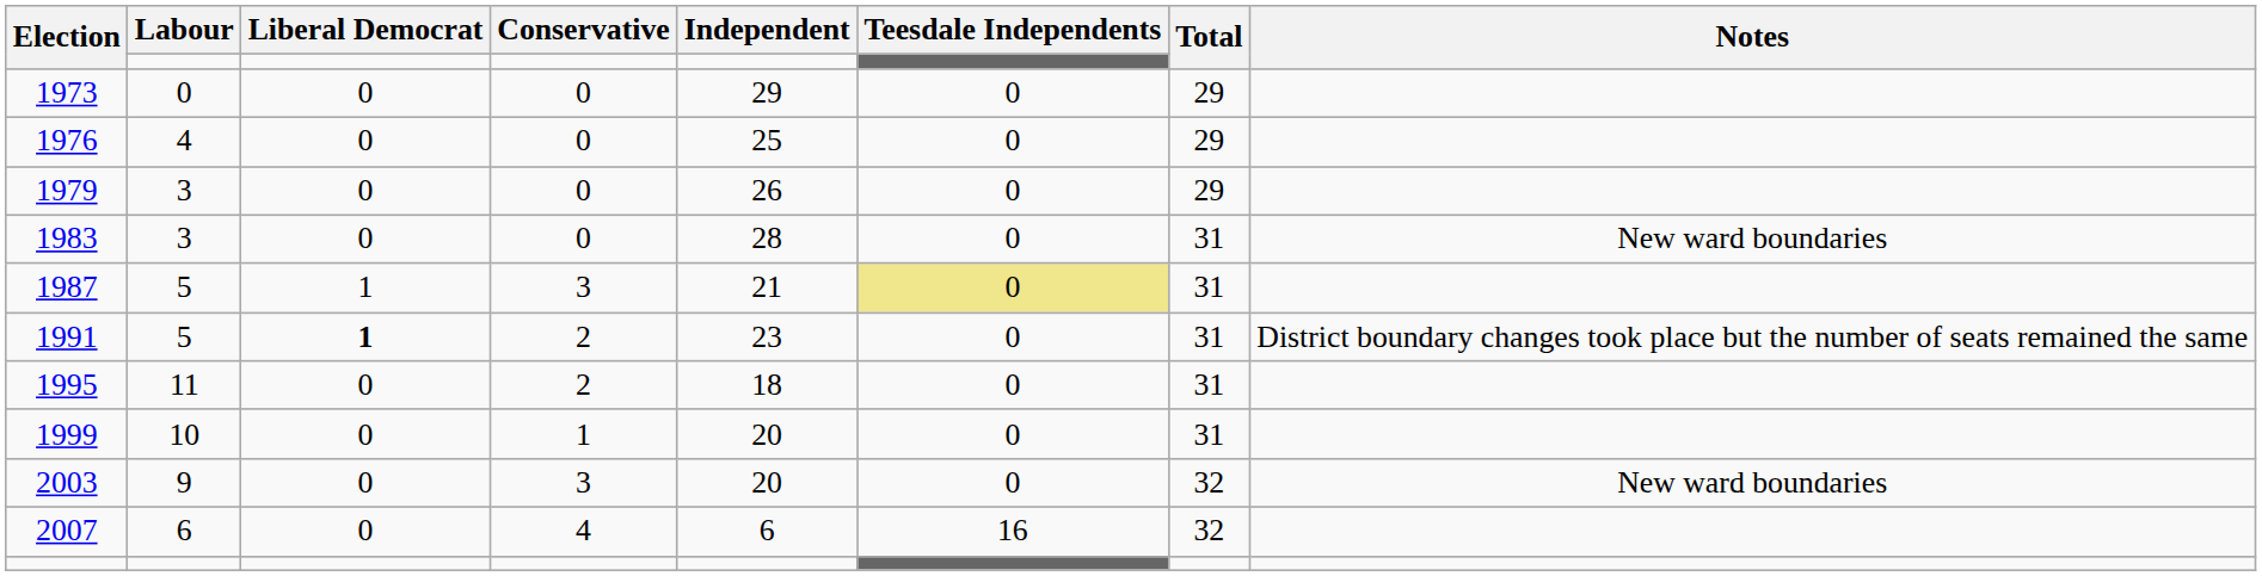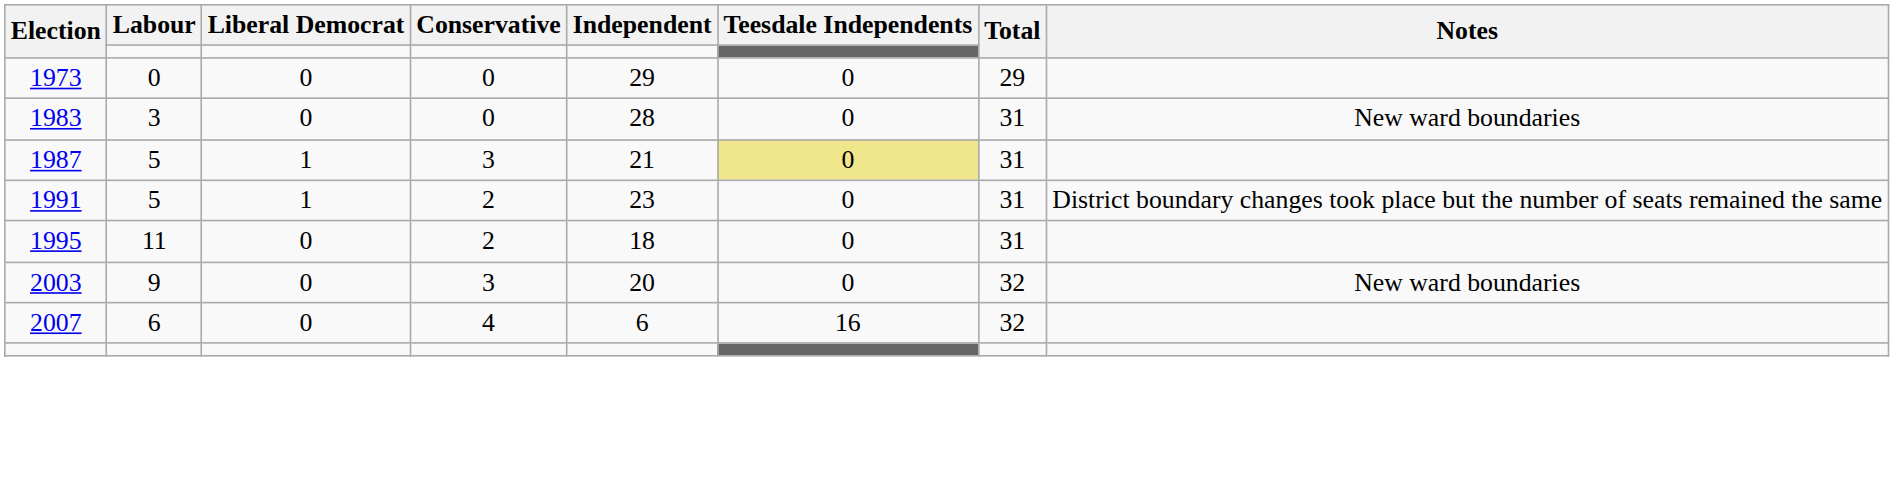- row: 1976 | 4 | 0 | 0 | 25 | 0 | 29
- row: 1979 | 3 | 0 | 0 | 26 | 0 | 29
1991 | Liberal Democrat: bold -> normal
- row: 1999 | 10 | 0 | 1 | 20 | 0 | 31
